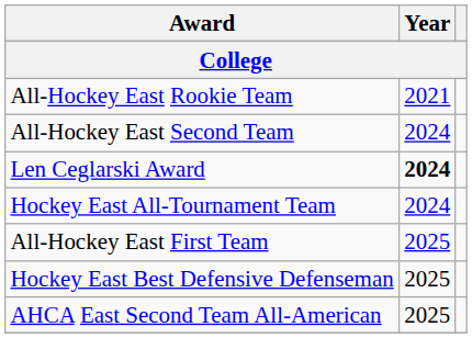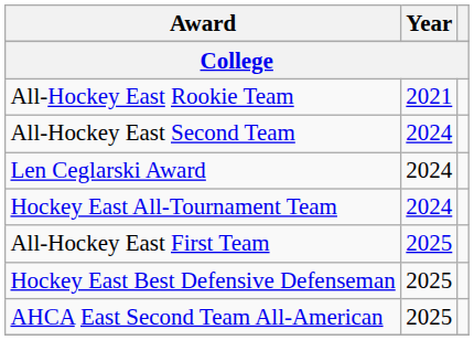Len Ceglarski Award | Year: bold -> normal
